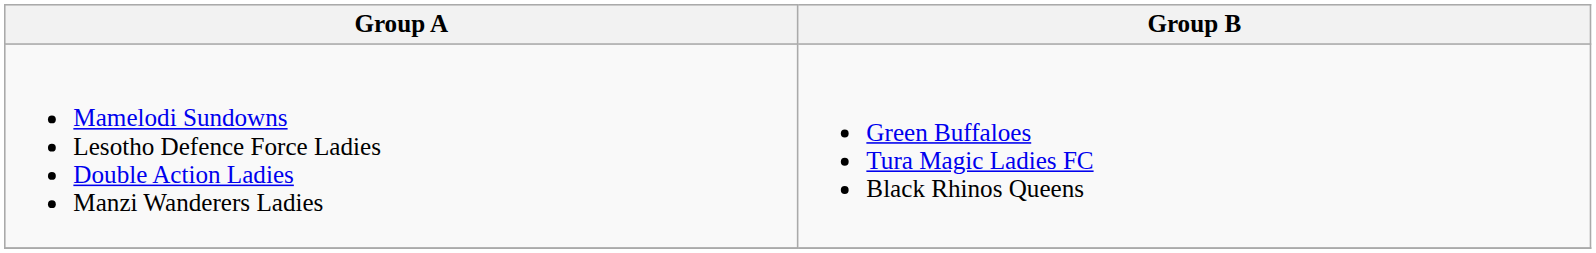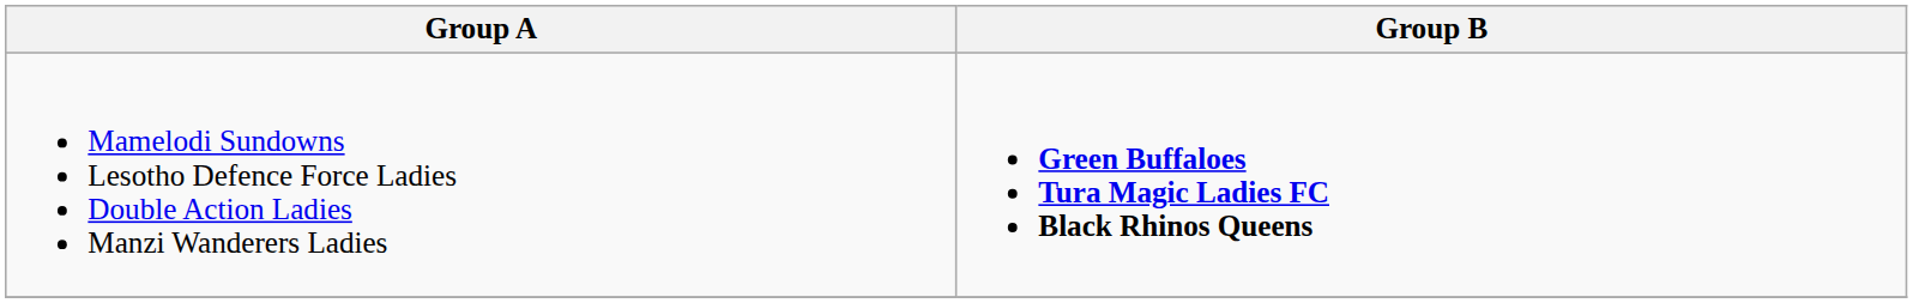row 2 | Group B: normal -> bold
